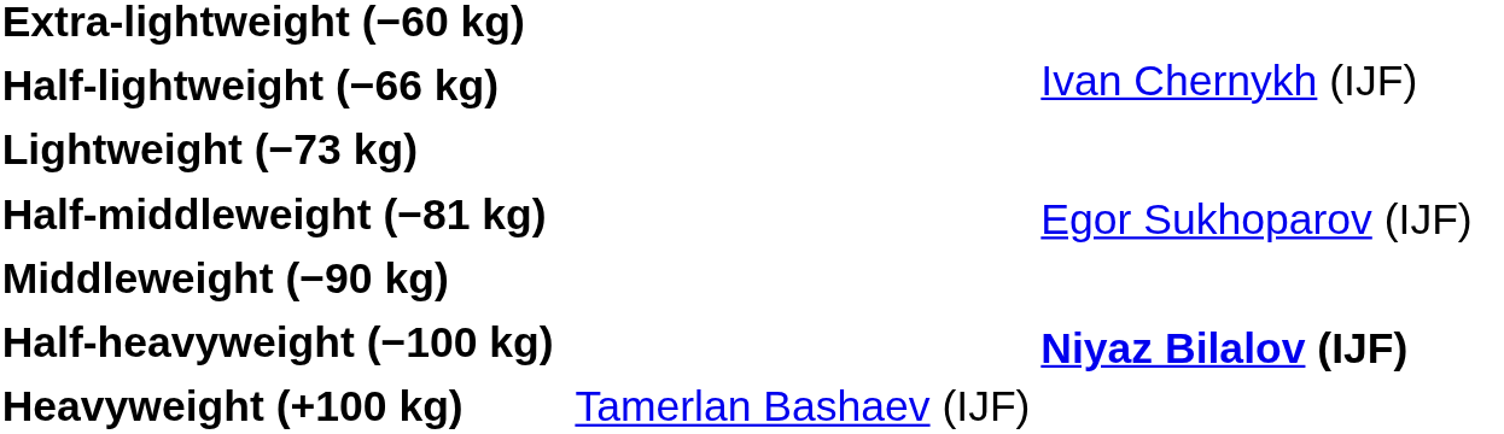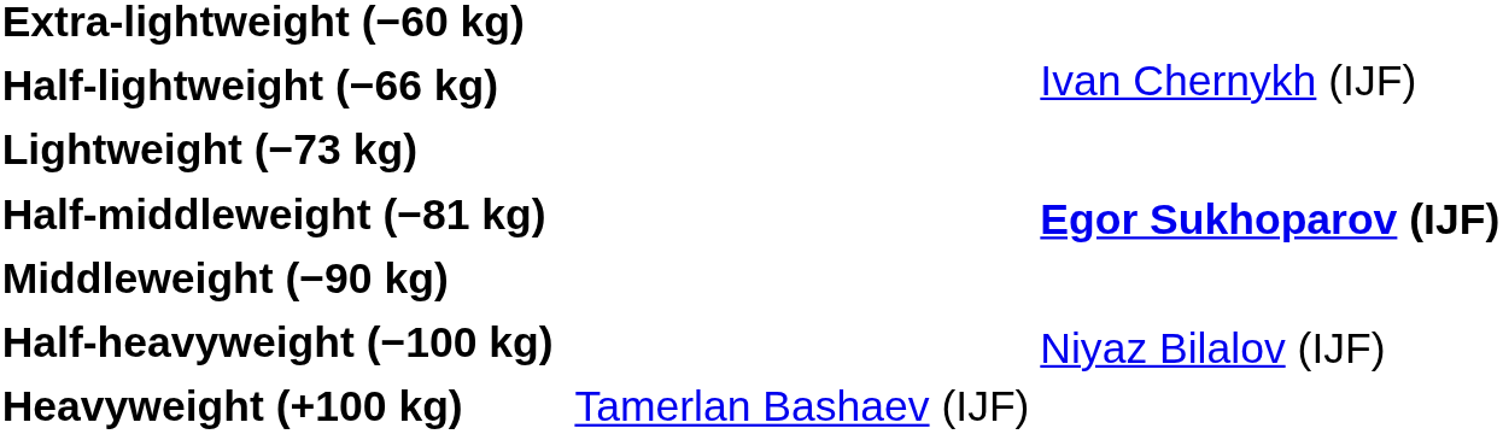Half-middleweight (−81 kg) / Egor Sukhoparov (IJF) | column 3: normal -> bold
Half-heavyweight (−100 kg) / Niyaz Bilalov (IJF) | column 3: bold -> normal
